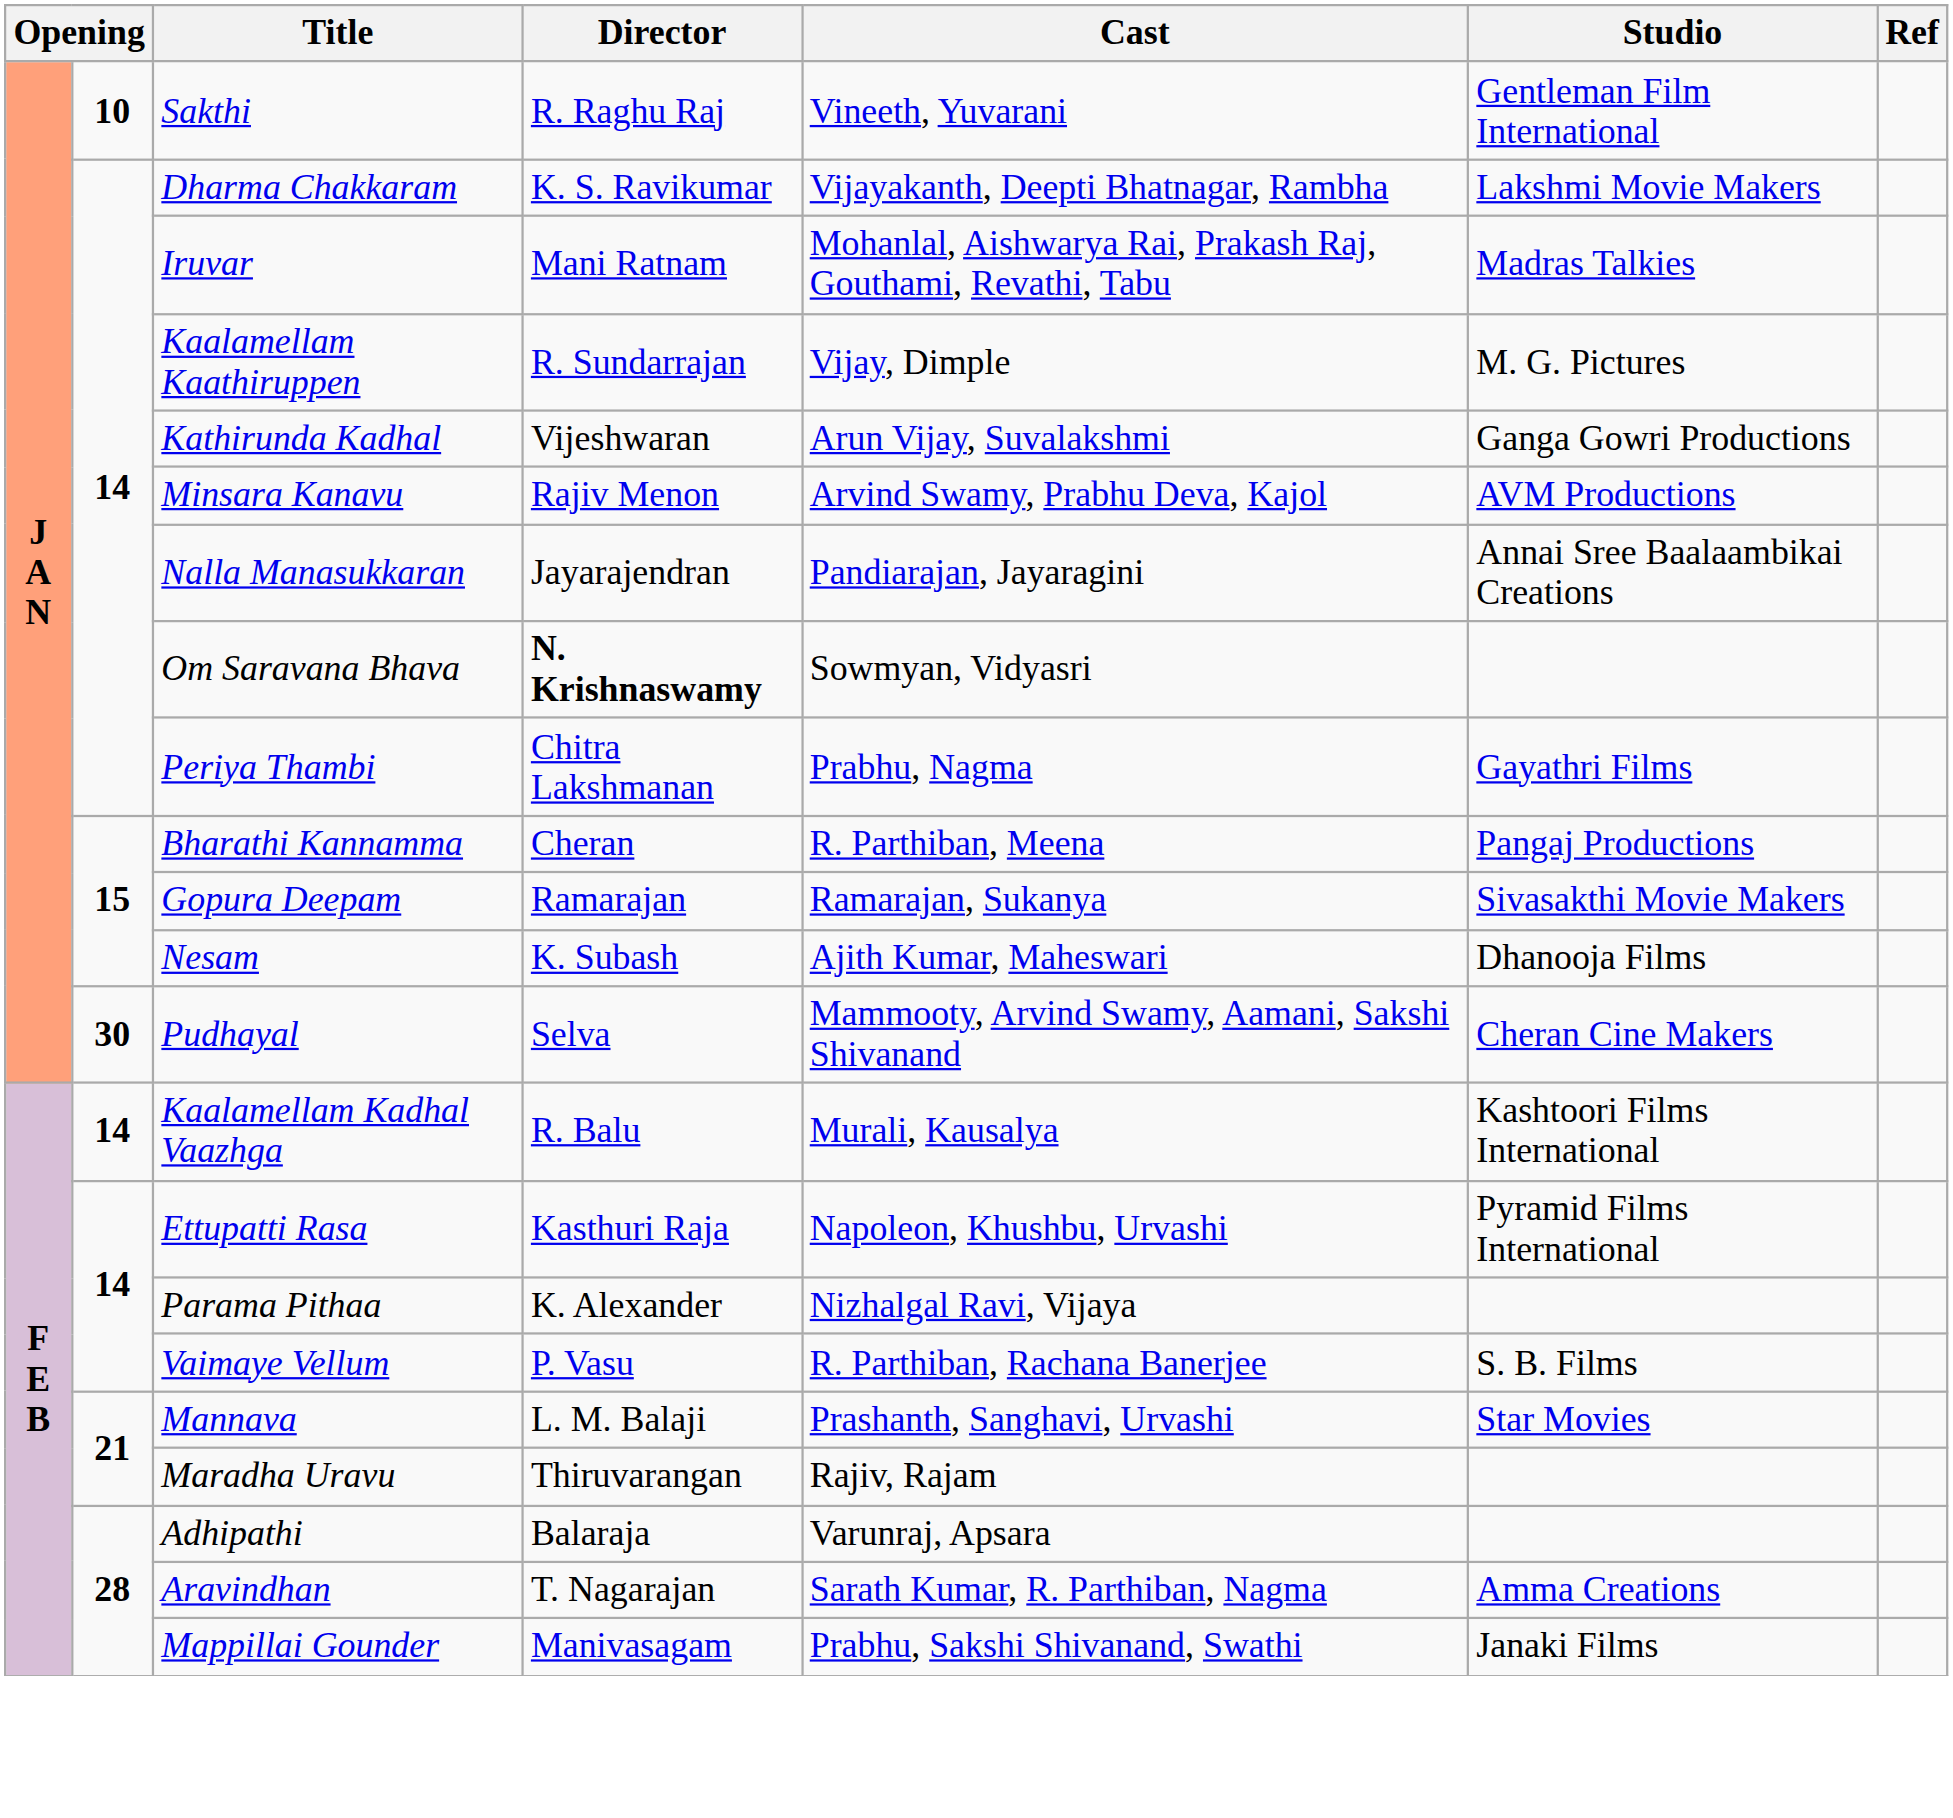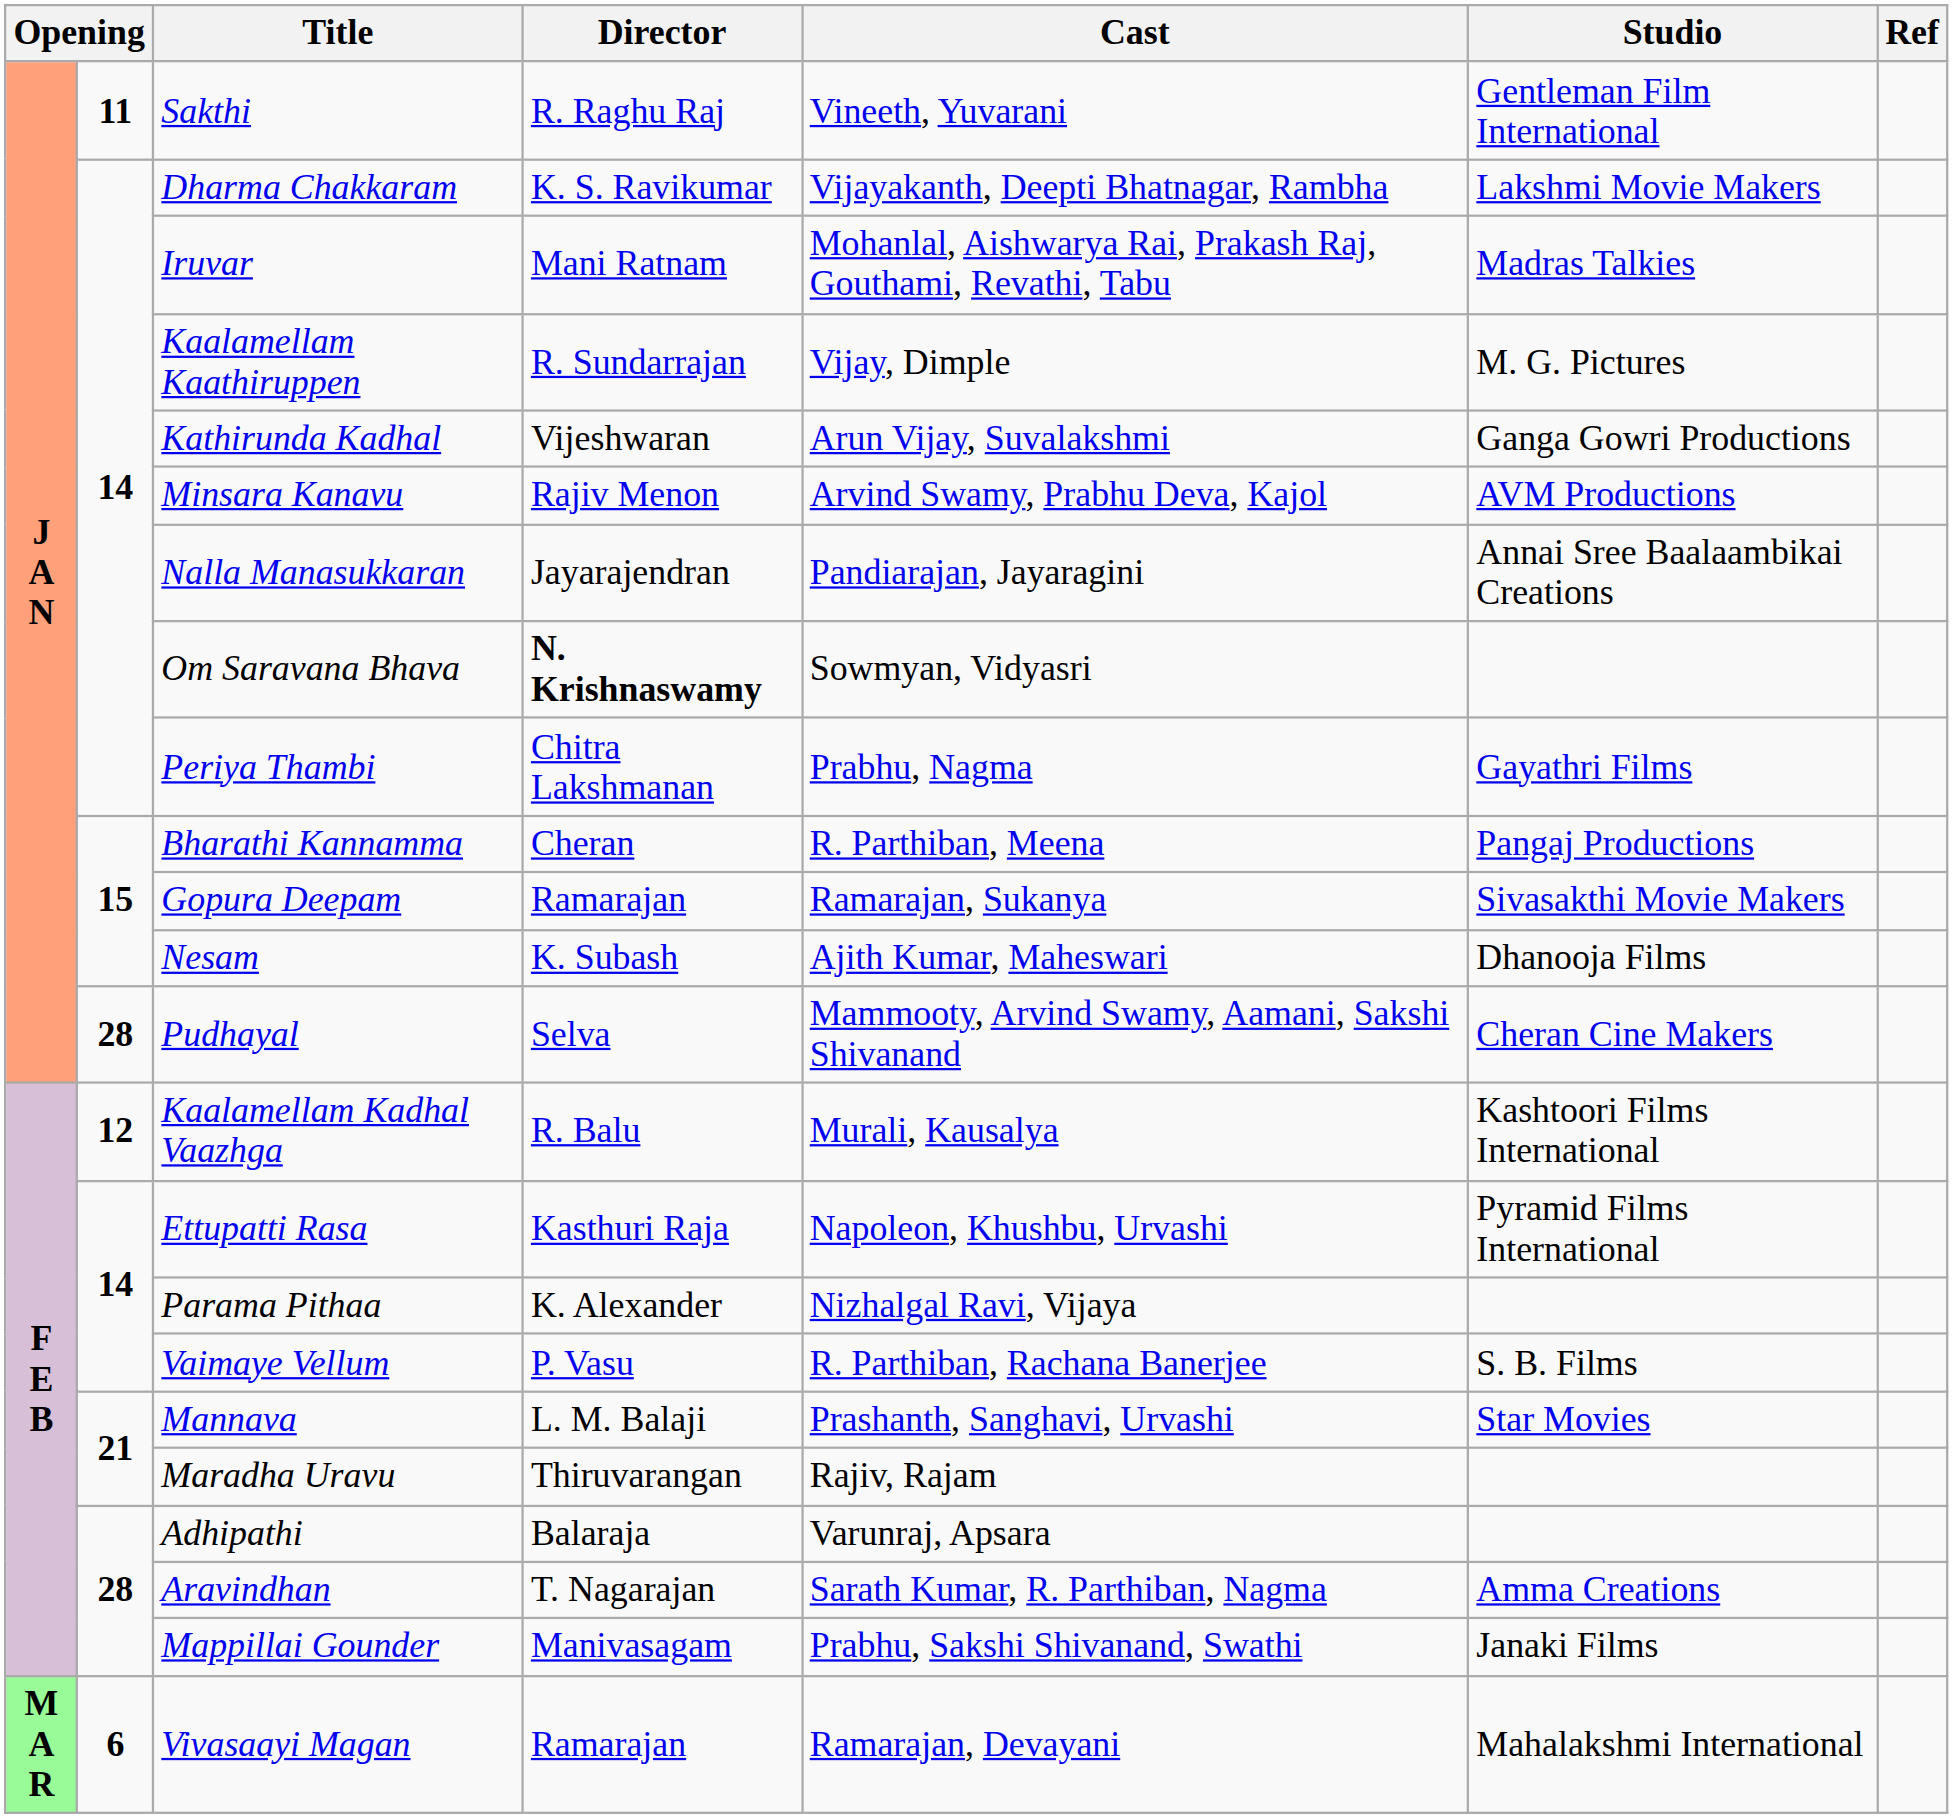Sakthi | column 2: 10 -> 11
Pudhayal | column 2: 30 -> 28
Kaalamellam Kadhal Vaazhga | column 2: 14 -> 12
+ row: M A R | 6 | Vivasaayi Magan | Ramarajan | Ramarajan, Devayani | Mahalakshmi International
